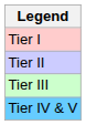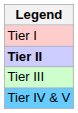row 3 | column 1: normal -> bold
